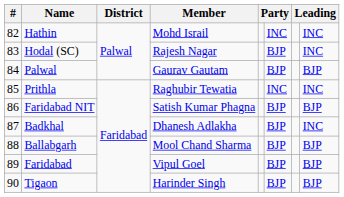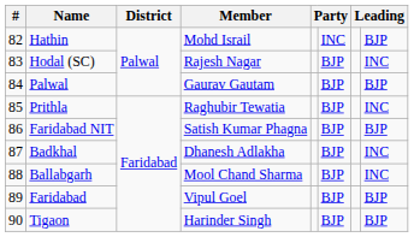Hathin | column 8: INC -> BJP
Prithla | column 6: INC -> BJP
Ballabgarh | column 8: BJP -> INC
